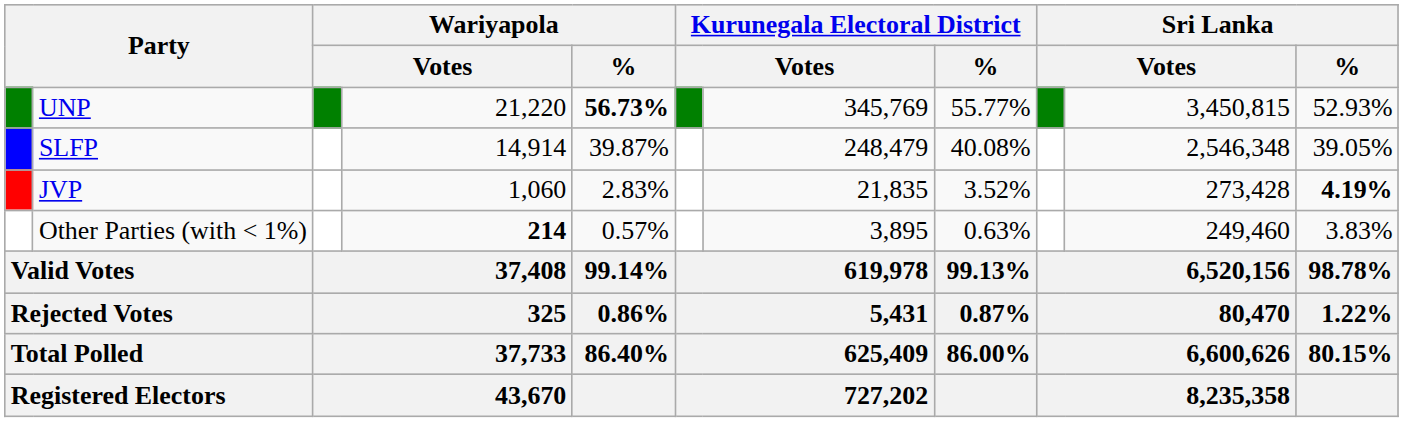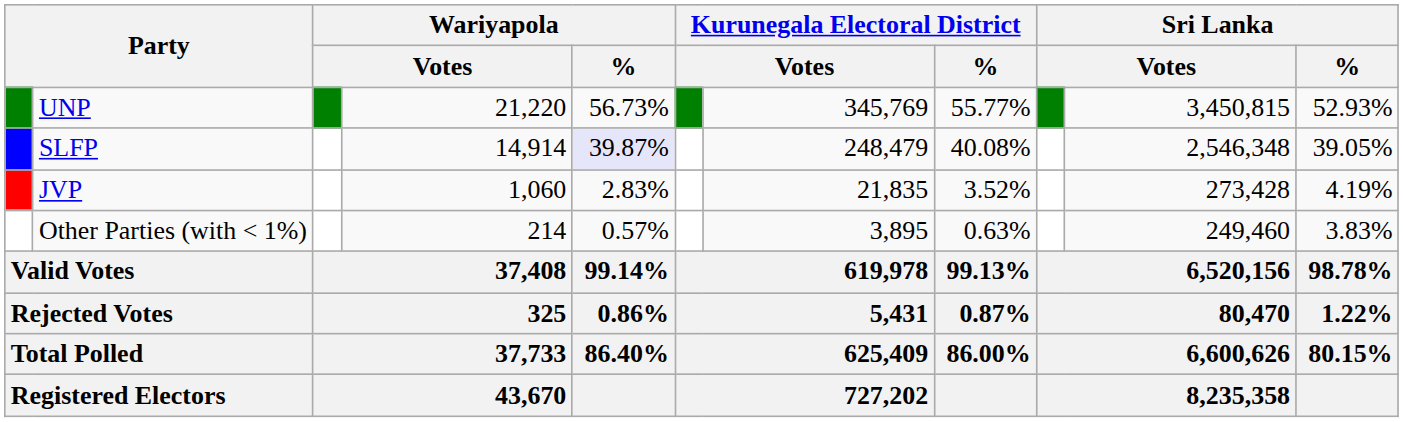UNP | Wariyapola / %: bold -> normal
SLFP | Wariyapola / %: no background -> lavender background
JVP | Sri Lanka / %: bold -> normal
Other Parties (with < 1%) | column 4: bold -> normal
